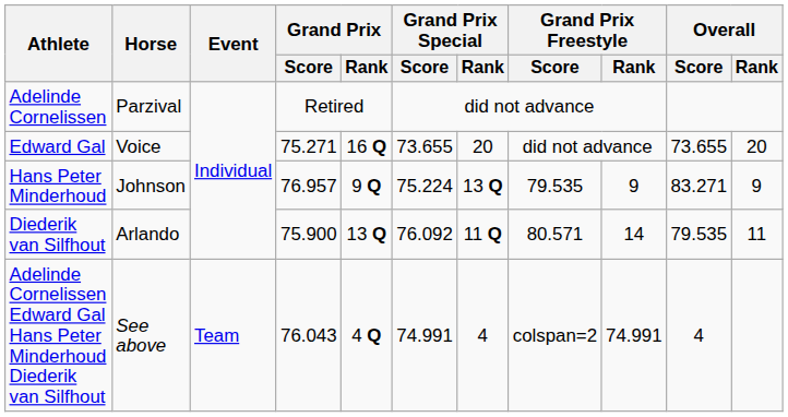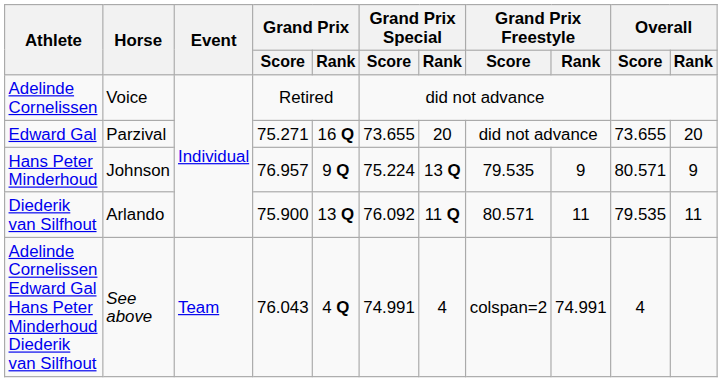Adelinde Cornelissen | Horse: Parzival -> Voice
Edward Gal | Horse: Voice -> Parzival
Hans Peter Minderhoud | Overall / Score: 83.271 -> 80.571
Diederik van Silfhout | Grand Prix Freestyle / Rank: 14 -> 11
